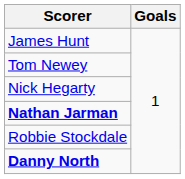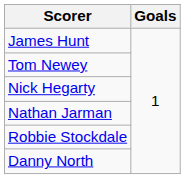Nathan Jarman | Scorer: bold -> normal
Danny North | Scorer: bold -> normal
